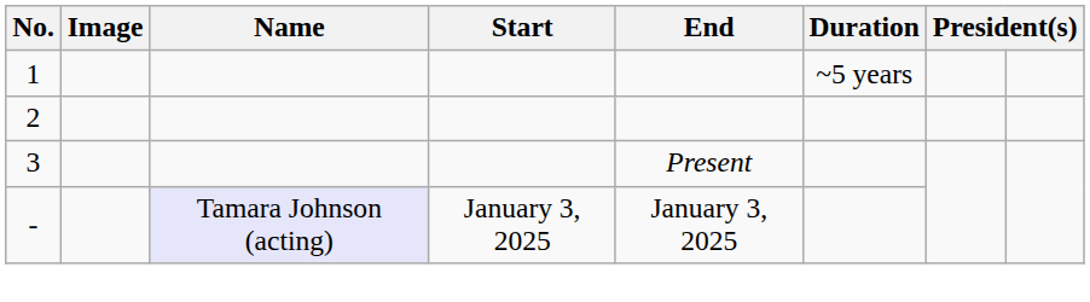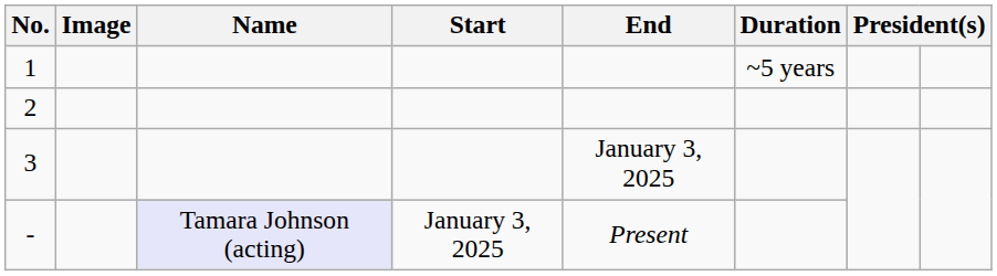3 | End: Present -> January 3, 2025
- | End: January 3, 2025 -> Present
